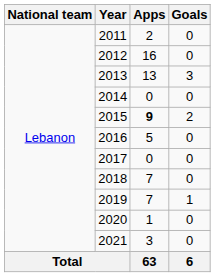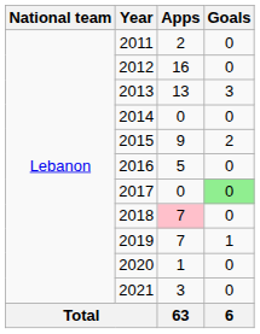2015 | Apps: bold -> normal
2017 | Goals: no background -> lightgreen background
2018 | Apps: no background -> pink background
